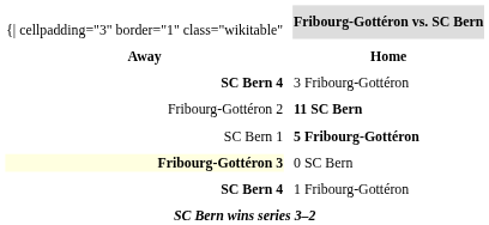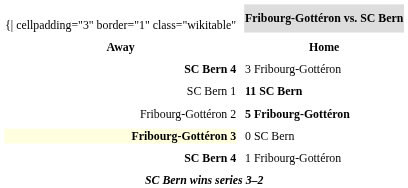11 SC Bern | column 1: Fribourg-Gottéron 2 -> SC Bern 1
5 Fribourg-Gottéron | column 1: SC Bern 1 -> Fribourg-Gottéron 2
